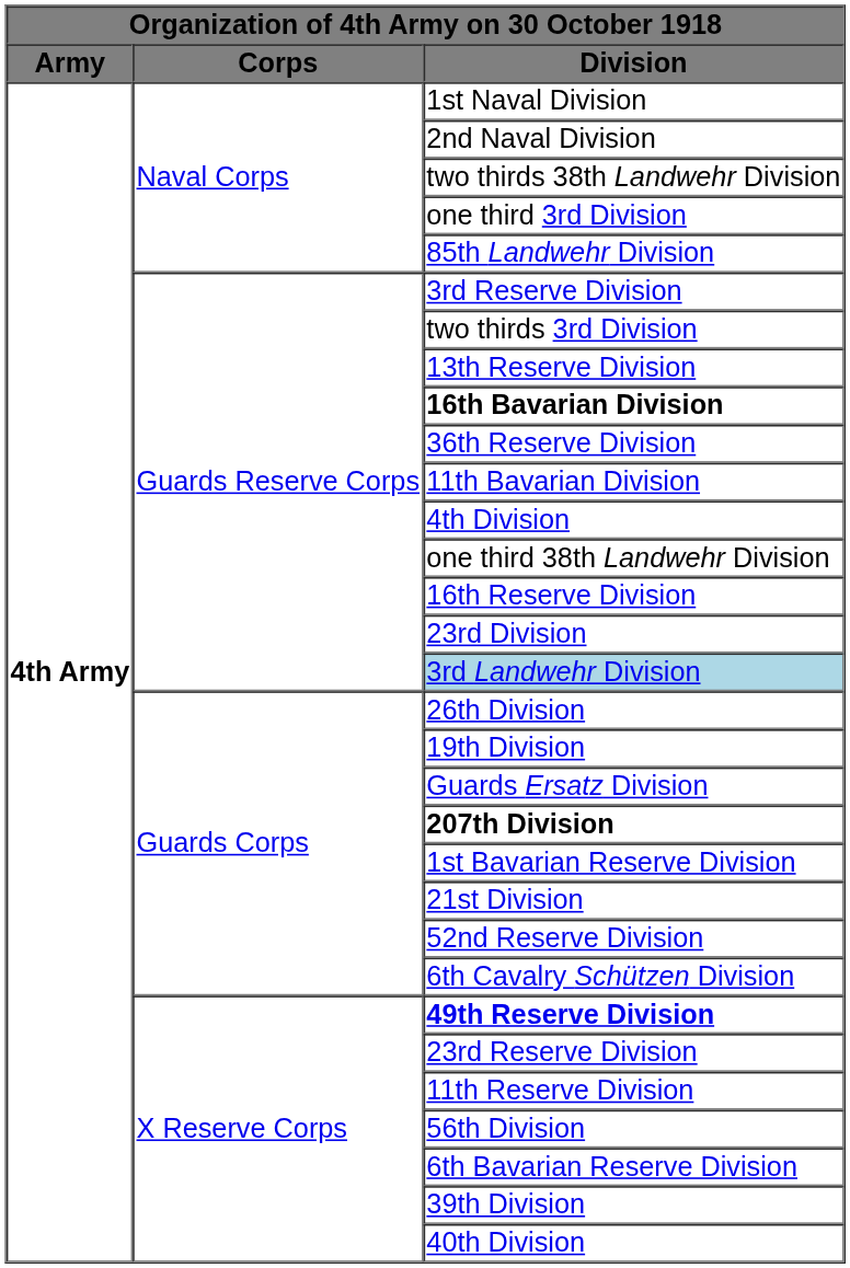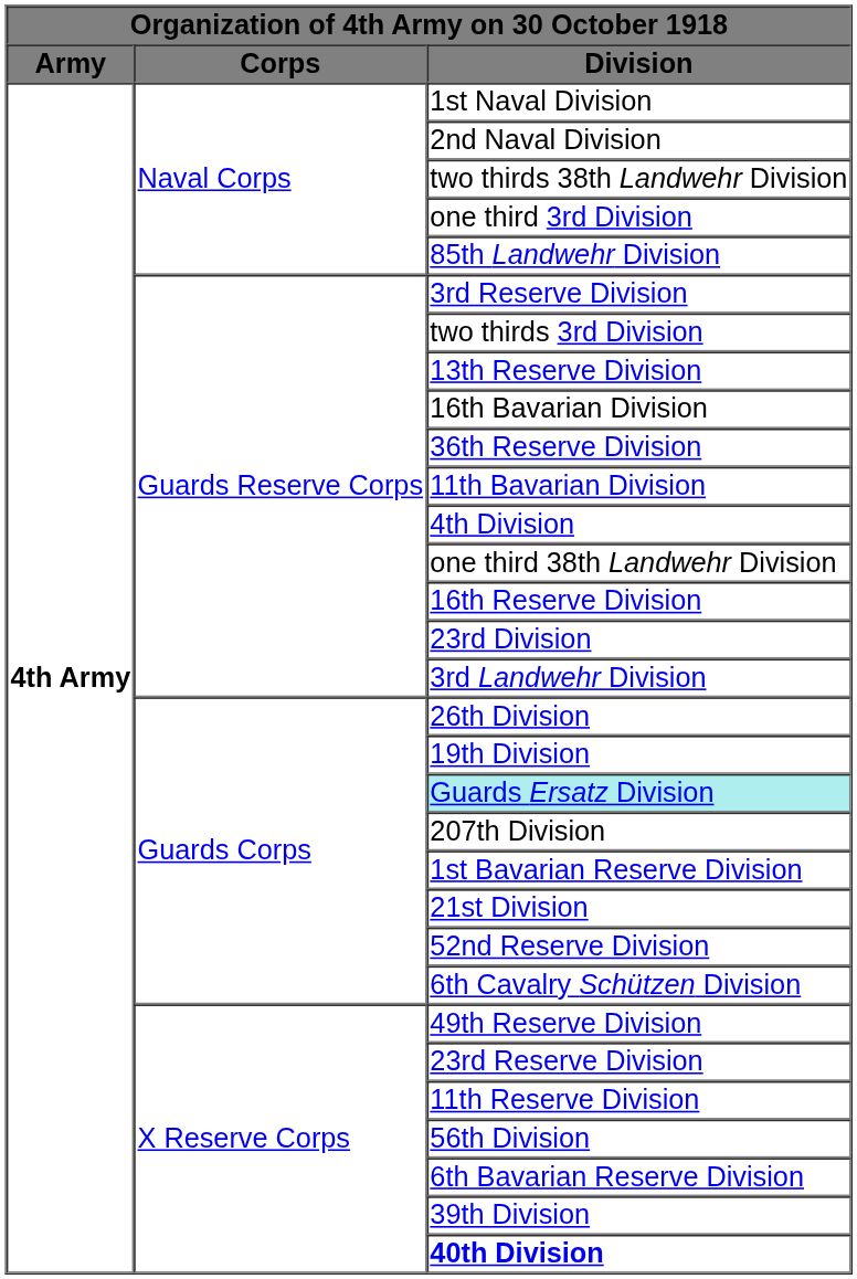16th Bavarian Division | Division: bold -> normal
3rd Landwehr Division | Division: lightblue background -> no background
Guards Ersatz Division | Division: no background -> paleturquoise background
207th Division | Division: bold -> normal
49th Reserve Division | Division: bold -> normal
40th Division | Division: normal -> bold
